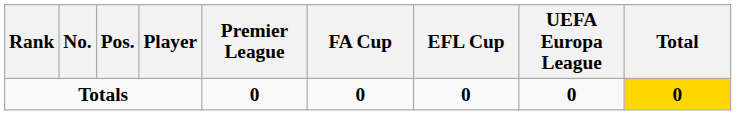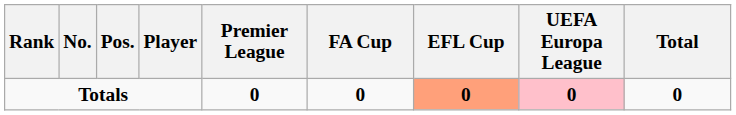row 2 | EFL Cup: no background -> lightsalmon background
row 2 | UEFA Europa League: no background -> pink background
row 2 | Total: gold background -> no background
